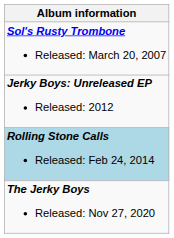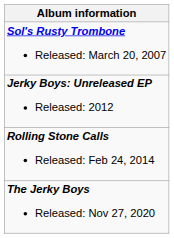row 4 | column 1: lightblue background -> no background
